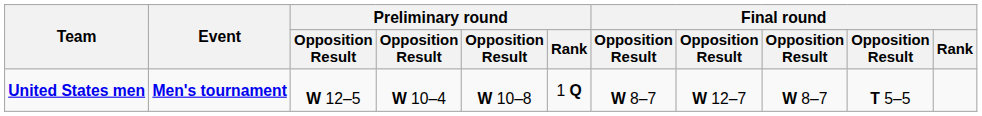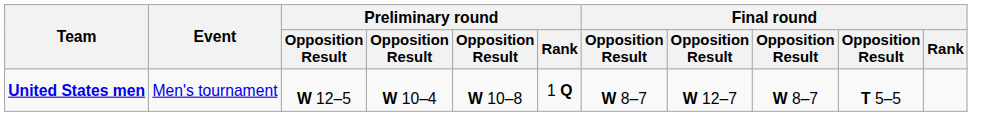United States men | Event: bold -> normal
